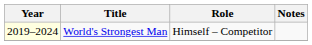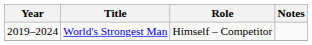World's Strongest Man | Year: lightyellow background -> no background
